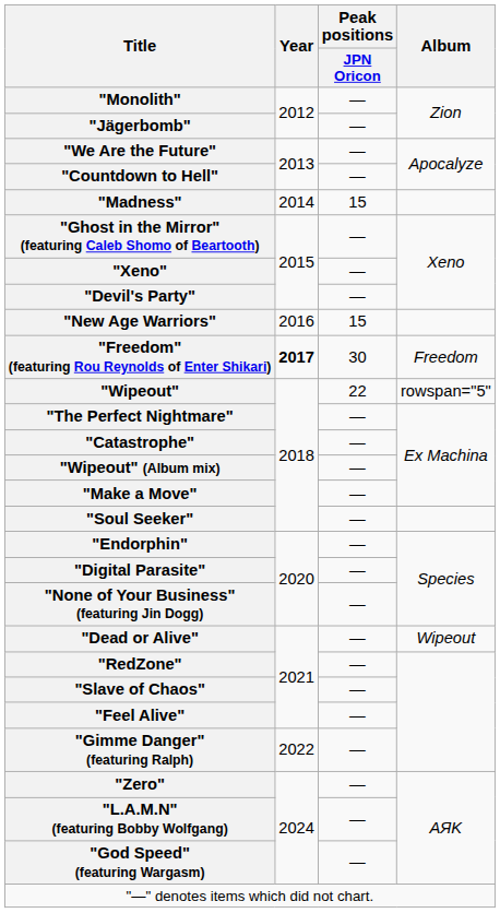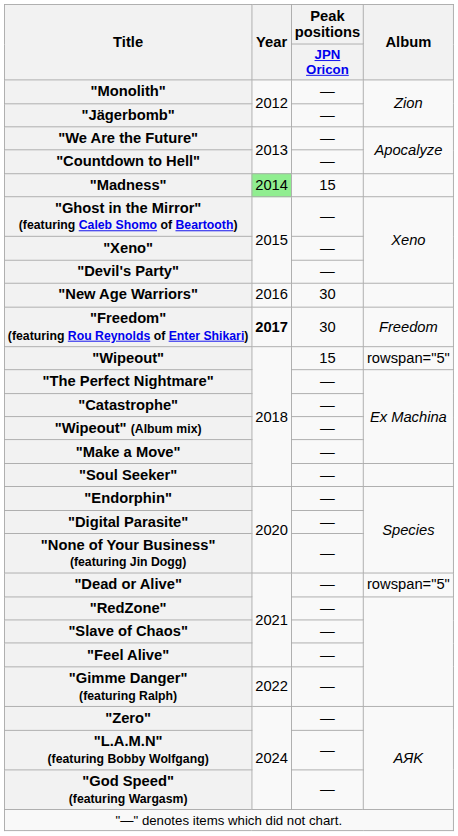"Madness" | Year: no background -> lightgreen background
"New Age Warriors" | Peak positions / JPN Oricon: 15 -> 30
"Wipeout" | Peak positions / JPN Oricon: 22 -> 15
"Dead or Alive" | Album: Wipeout -> rowspan="5"
